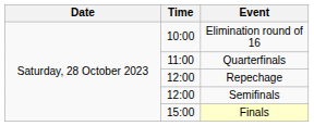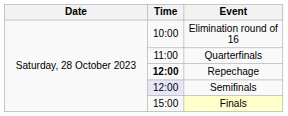Repechage | Time: normal -> bold
Semifinals | Time: no background -> lavender background
